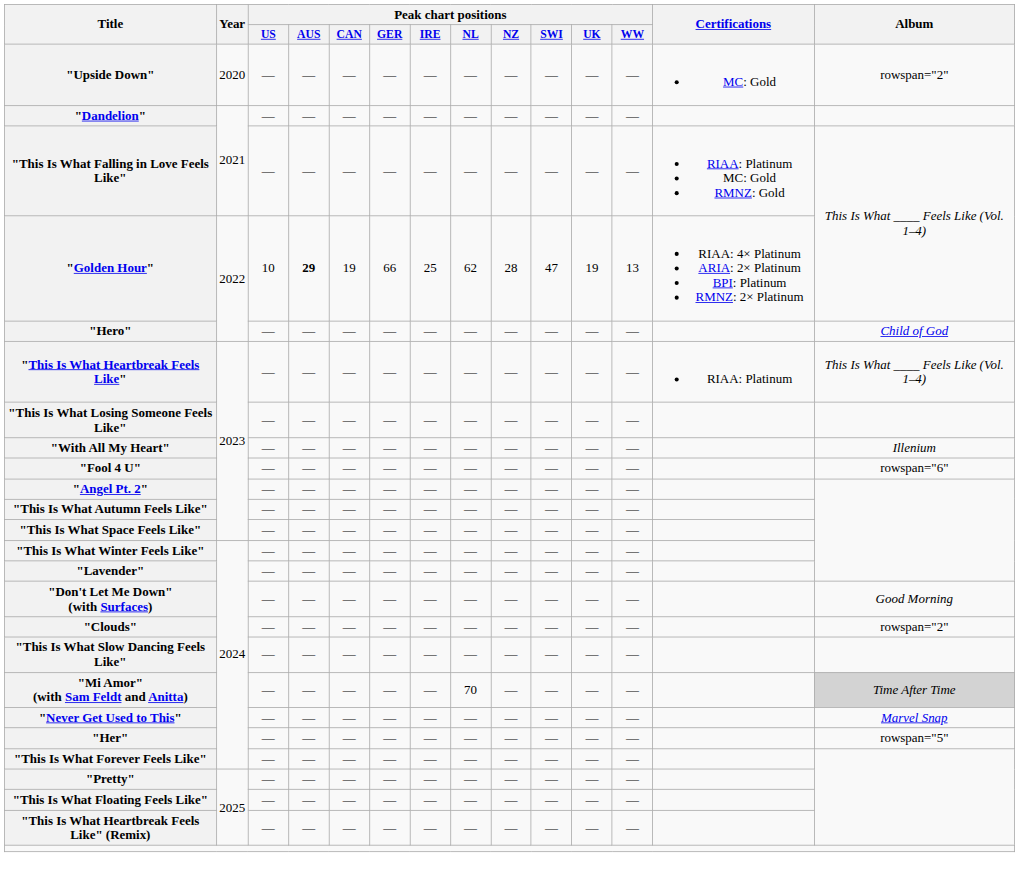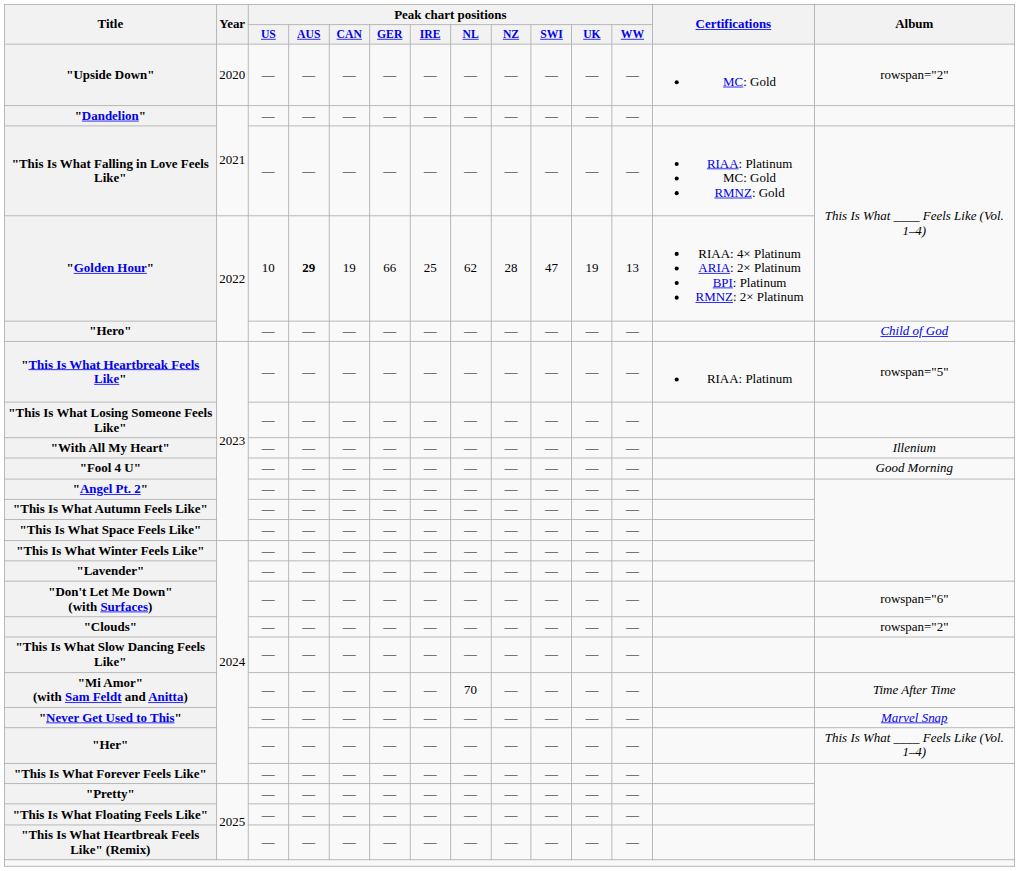"This Is What Heartbreak Feels Like" | Album: This Is What ____ Feels Like (Vol. 1–4) -> rowspan="5"
"Fool 4 U" | Album: rowspan="6" -> Good Morning
"Don't Let Me Down" (with Surfaces) | Album: Good Morning -> rowspan="6"
"Mi Amor" (with Sam Feldt and Anitta) | Album: lightgrey background -> no background
"Her" | Album: rowspan="5" -> This Is What ____ Feels Like (Vol. 1–4)
